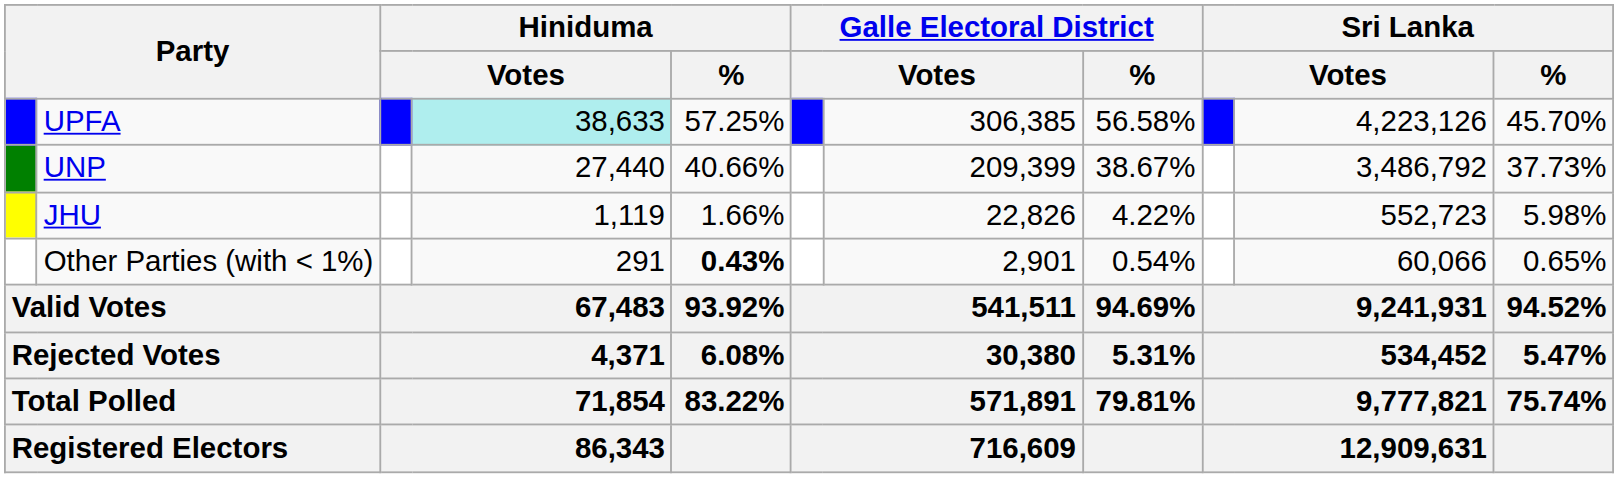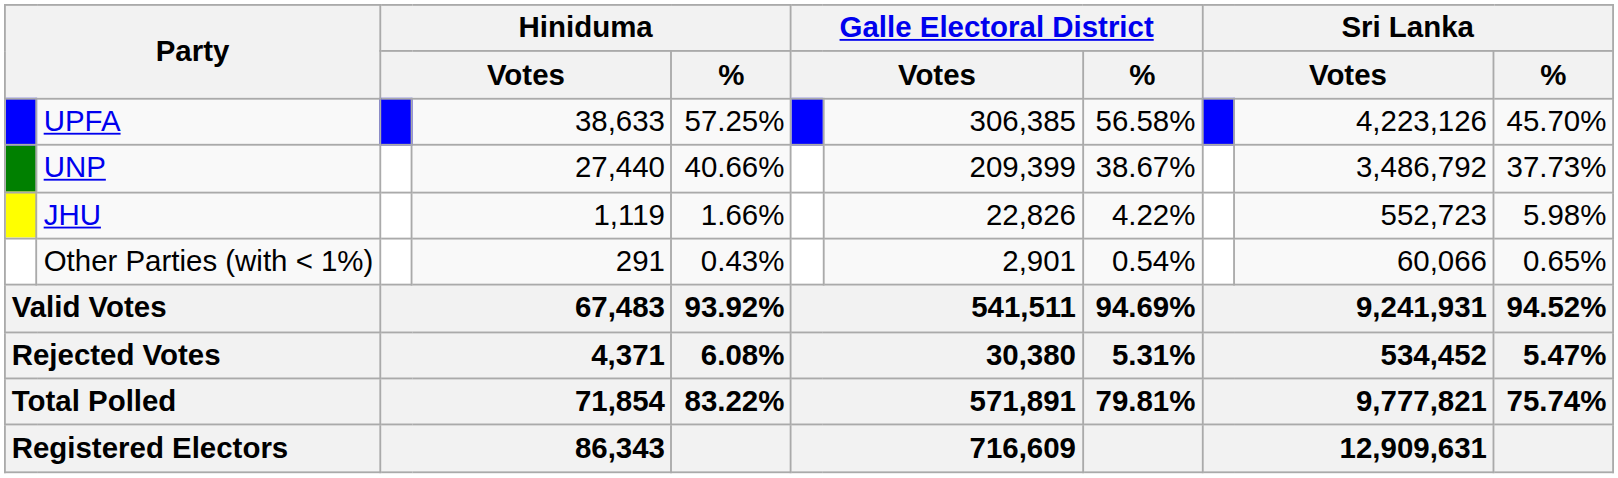UPFA | column 4: paleturquoise background -> no background
Other Parties (with < 1%) | Hiniduma / %: bold -> normal
